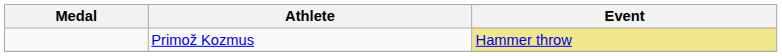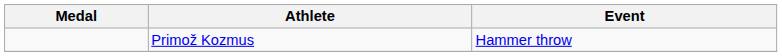Primož Kozmus | Event: khaki background -> no background
